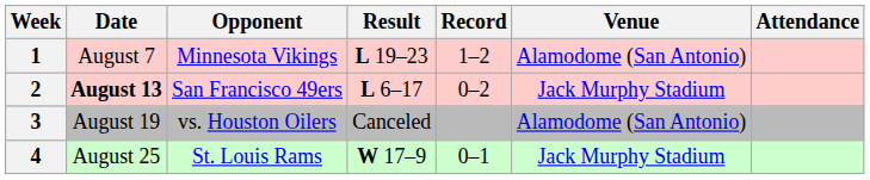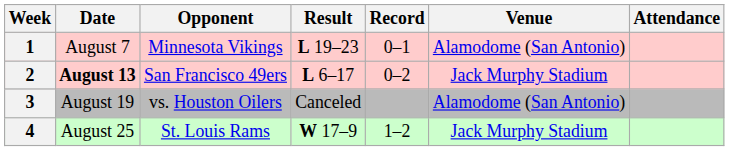1 | Record: 1–2 -> 0–1
4 | Record: 0–1 -> 1–2
